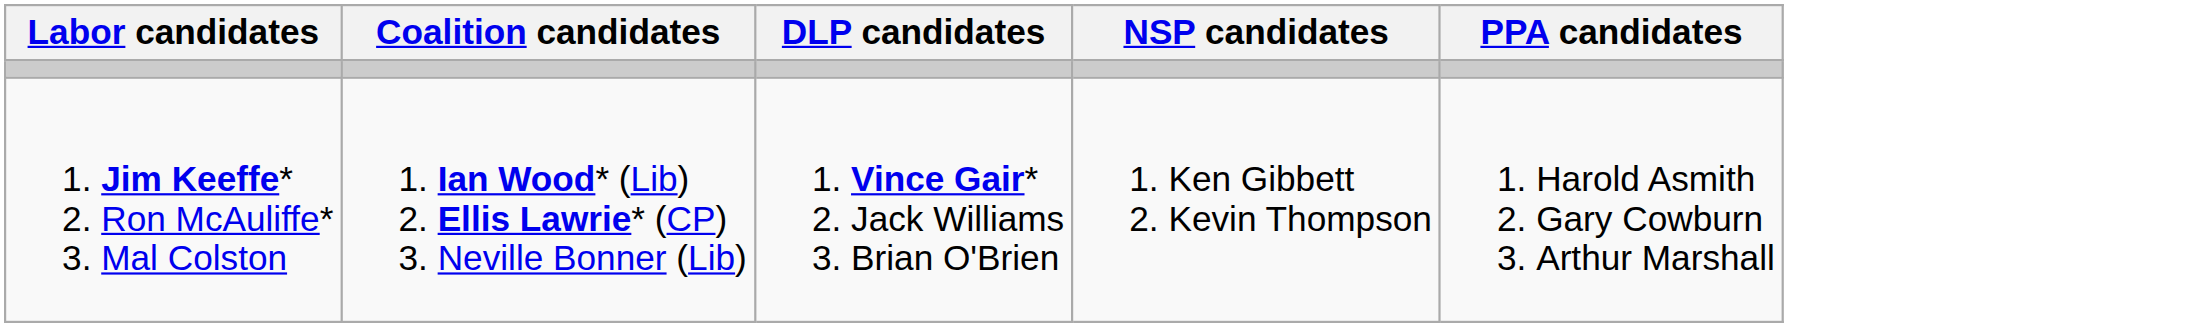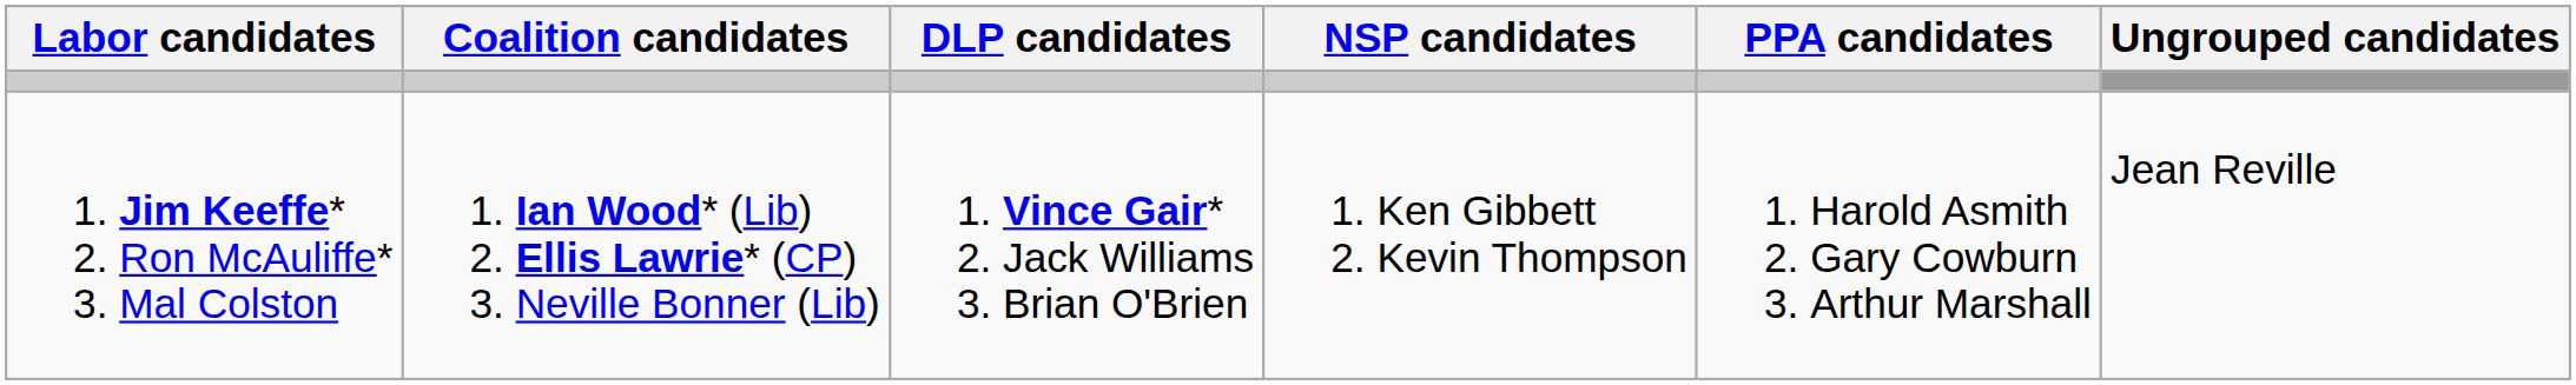+ column: Ungrouped candidates | Jean Reville
